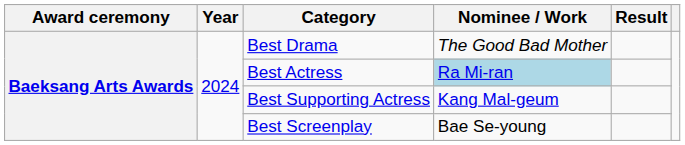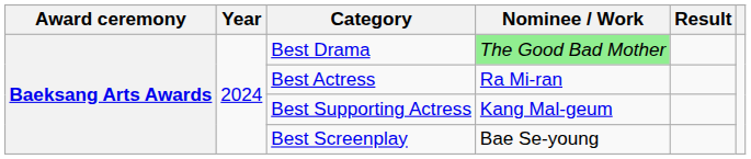Best Drama | Nominee / Work: no background -> lightgreen background
Best Actress | Nominee / Work: lightblue background -> no background
